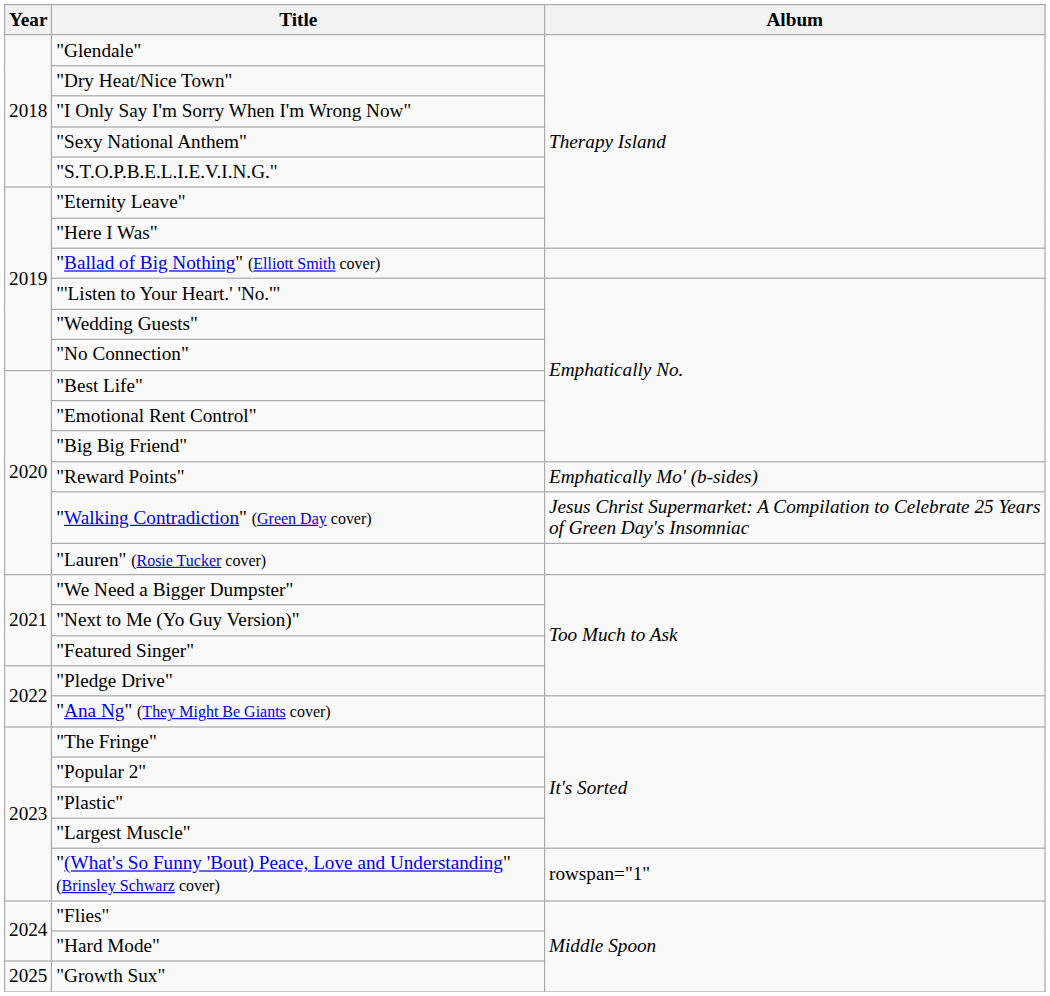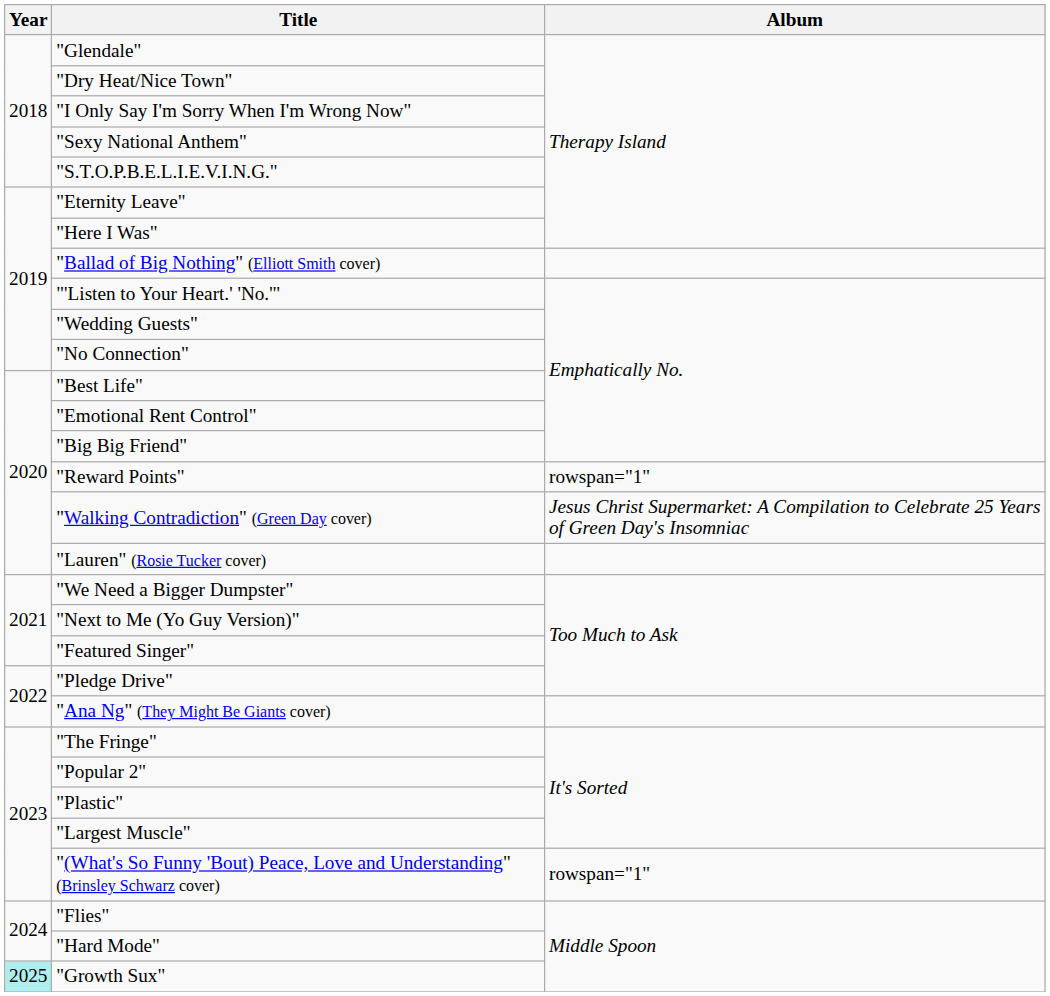"Reward Points" | Album: Emphatically Mo' (b-sides) -> rowspan="1"
"Growth Sux" | Year: no background -> paleturquoise background
